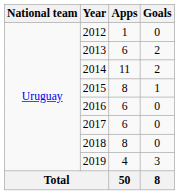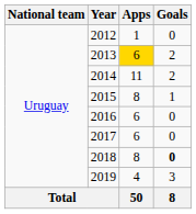2013 | Apps: no background -> gold background
2018 | Goals: normal -> bold
